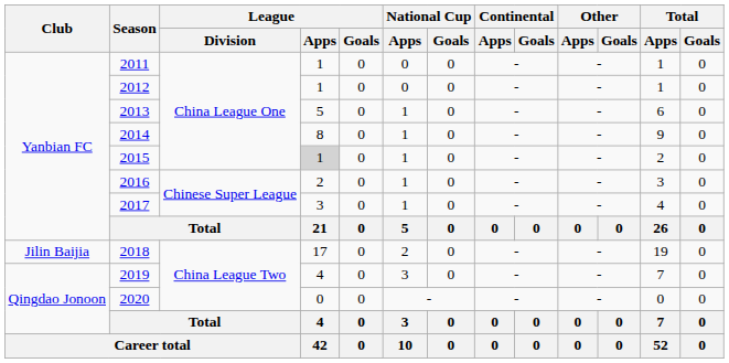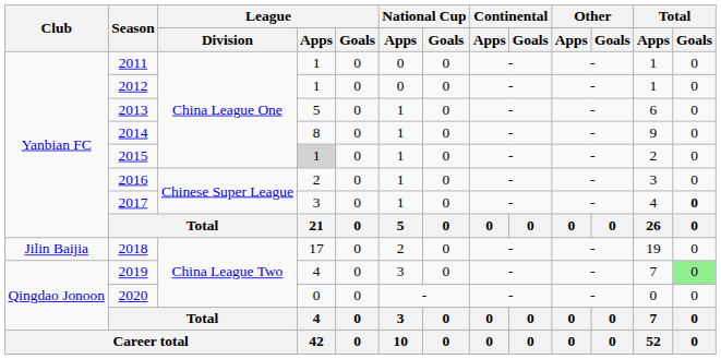2017 | Total / Goals: normal -> bold
2019 | Total / Goals: no background -> lightgreen background
